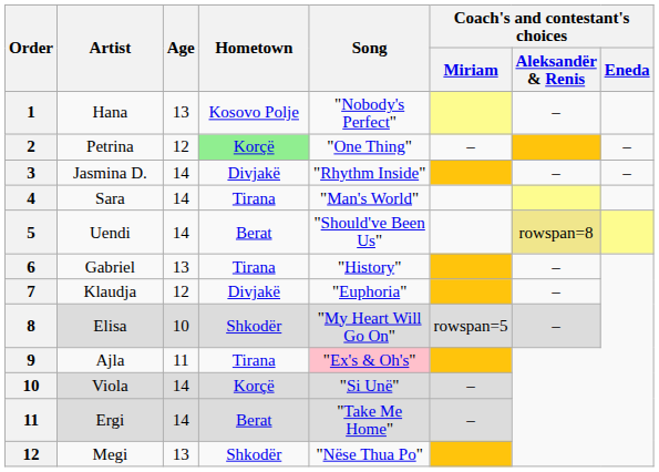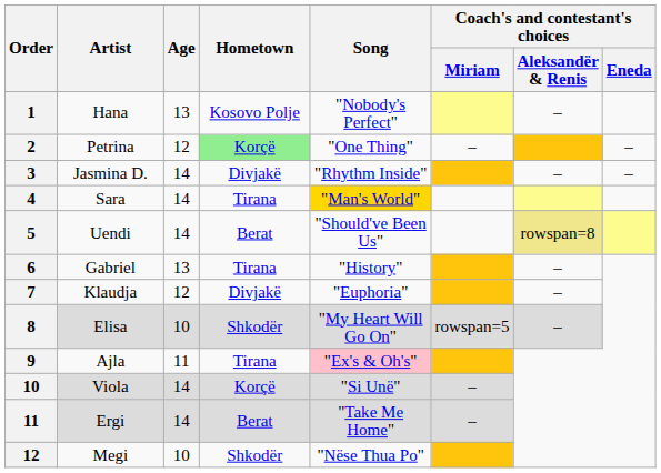Sara | Song: no background -> gold background
Megi | Age: 13 -> 10
